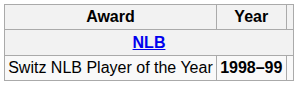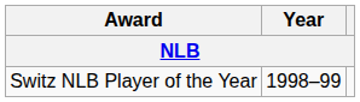Switz NLB Player of the Year | Year: bold -> normal
